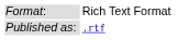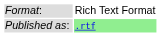Published as: | column 2: no background -> lightgreen background
